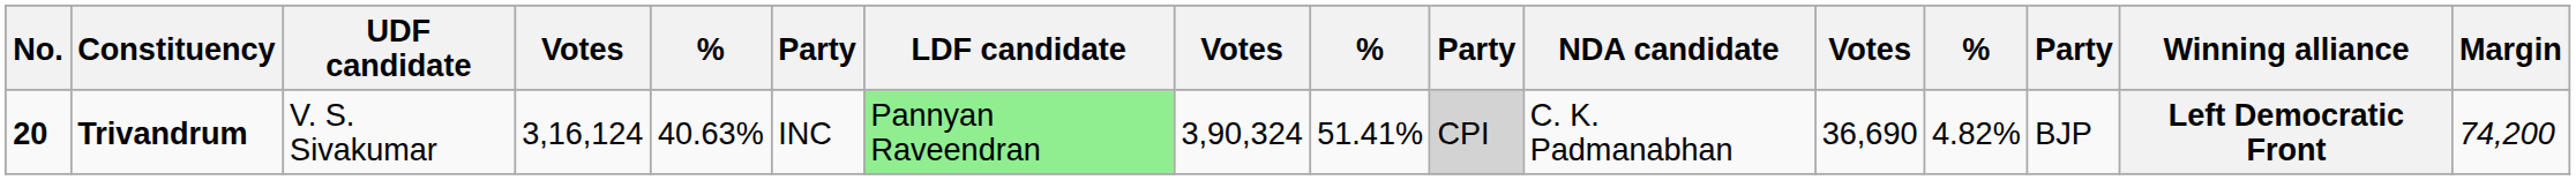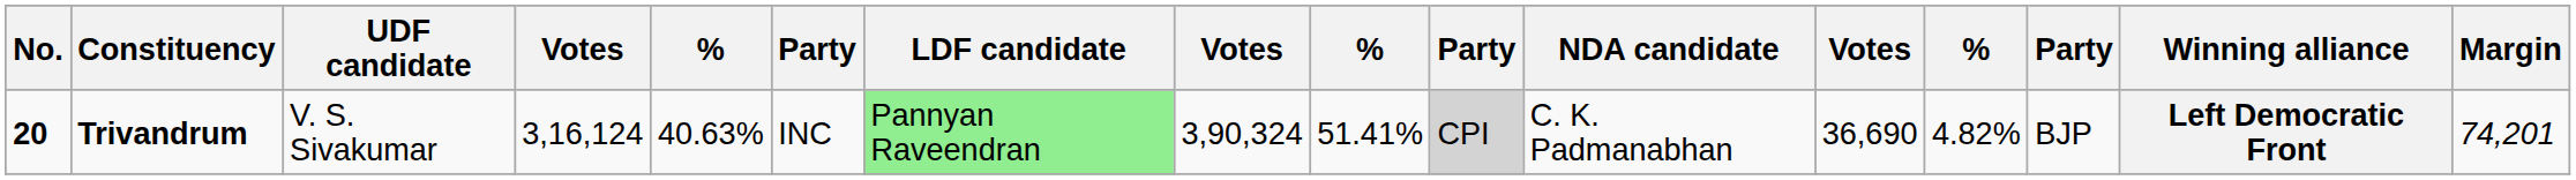Trivandrum | Margin: 74,200 -> 74,201
